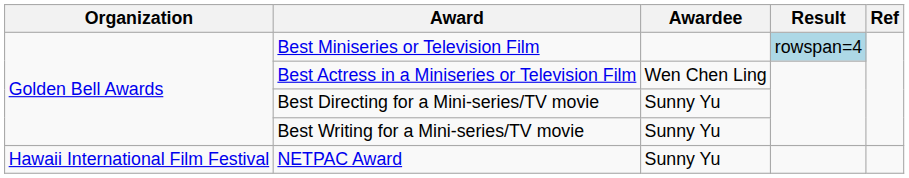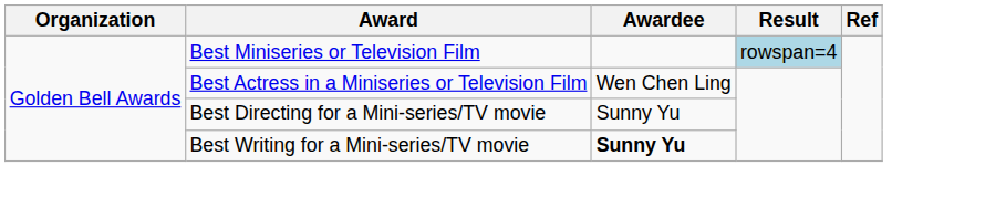Best Writing for a Mini-series/TV movie | Awardee: normal -> bold
- row: Hawaii International Film Festival | NETPAC Award | Sunny Yu
